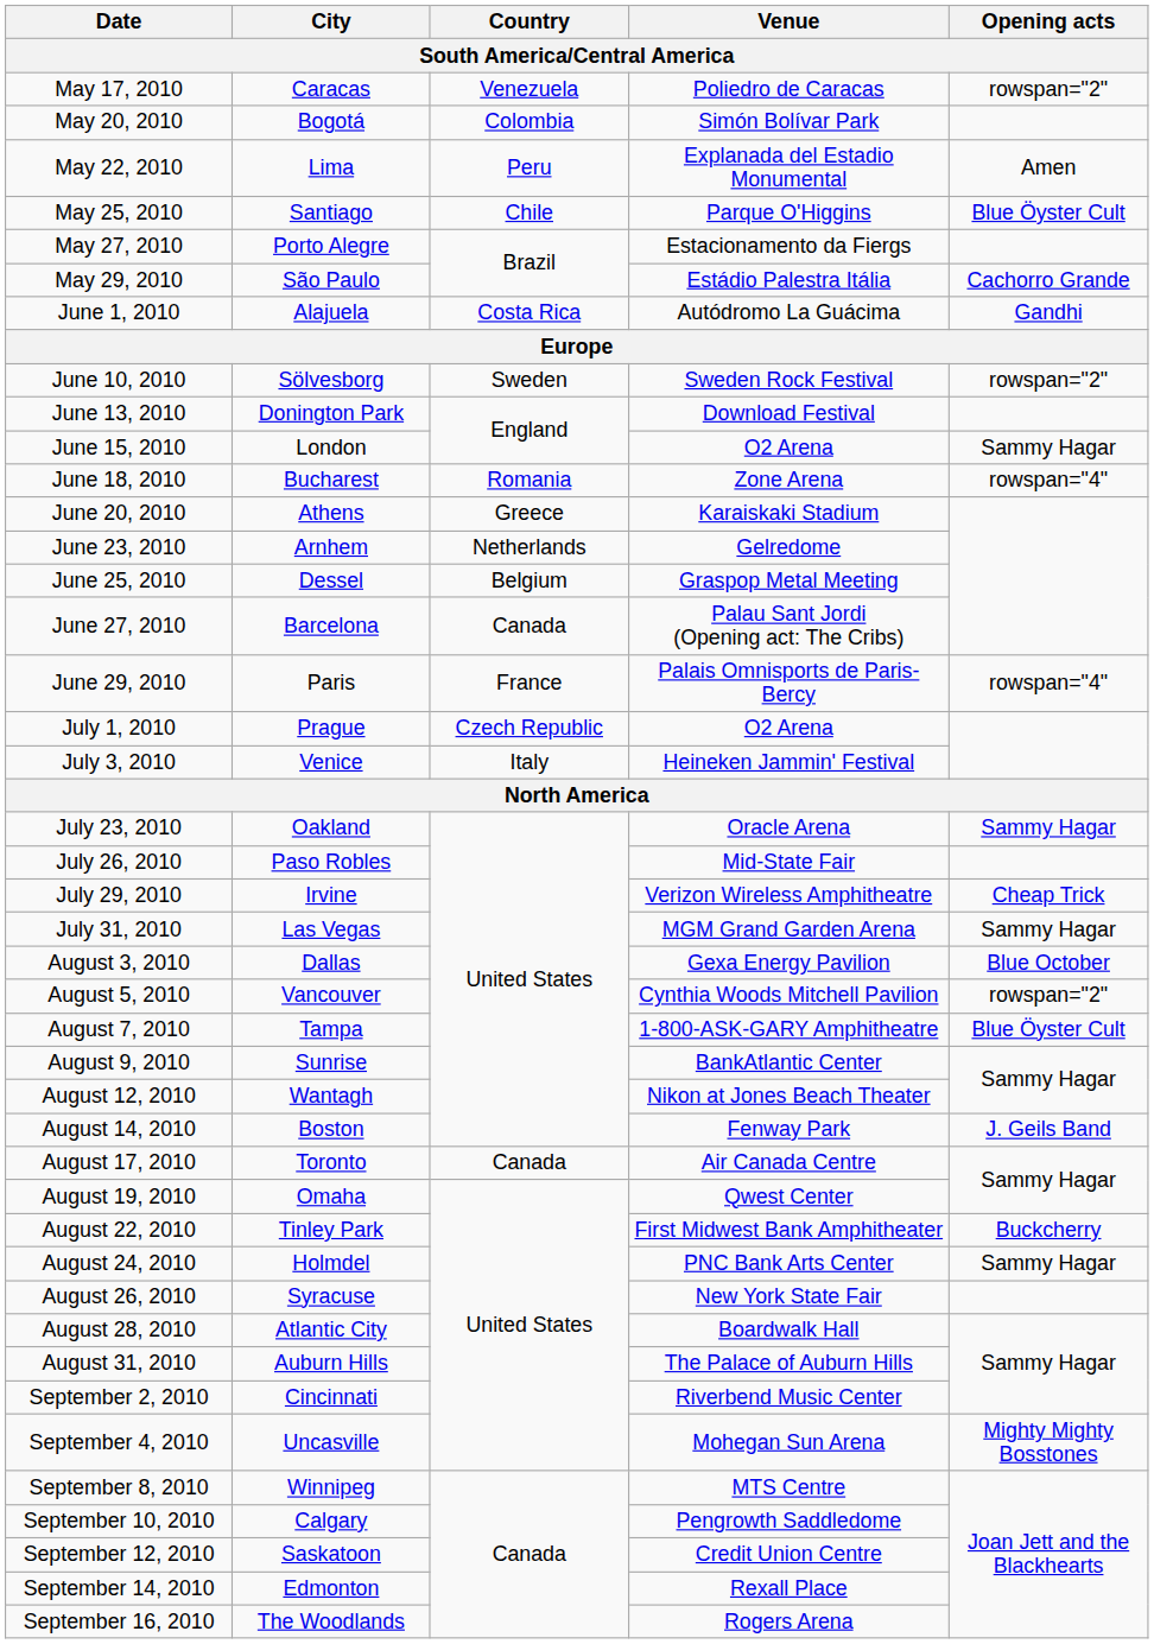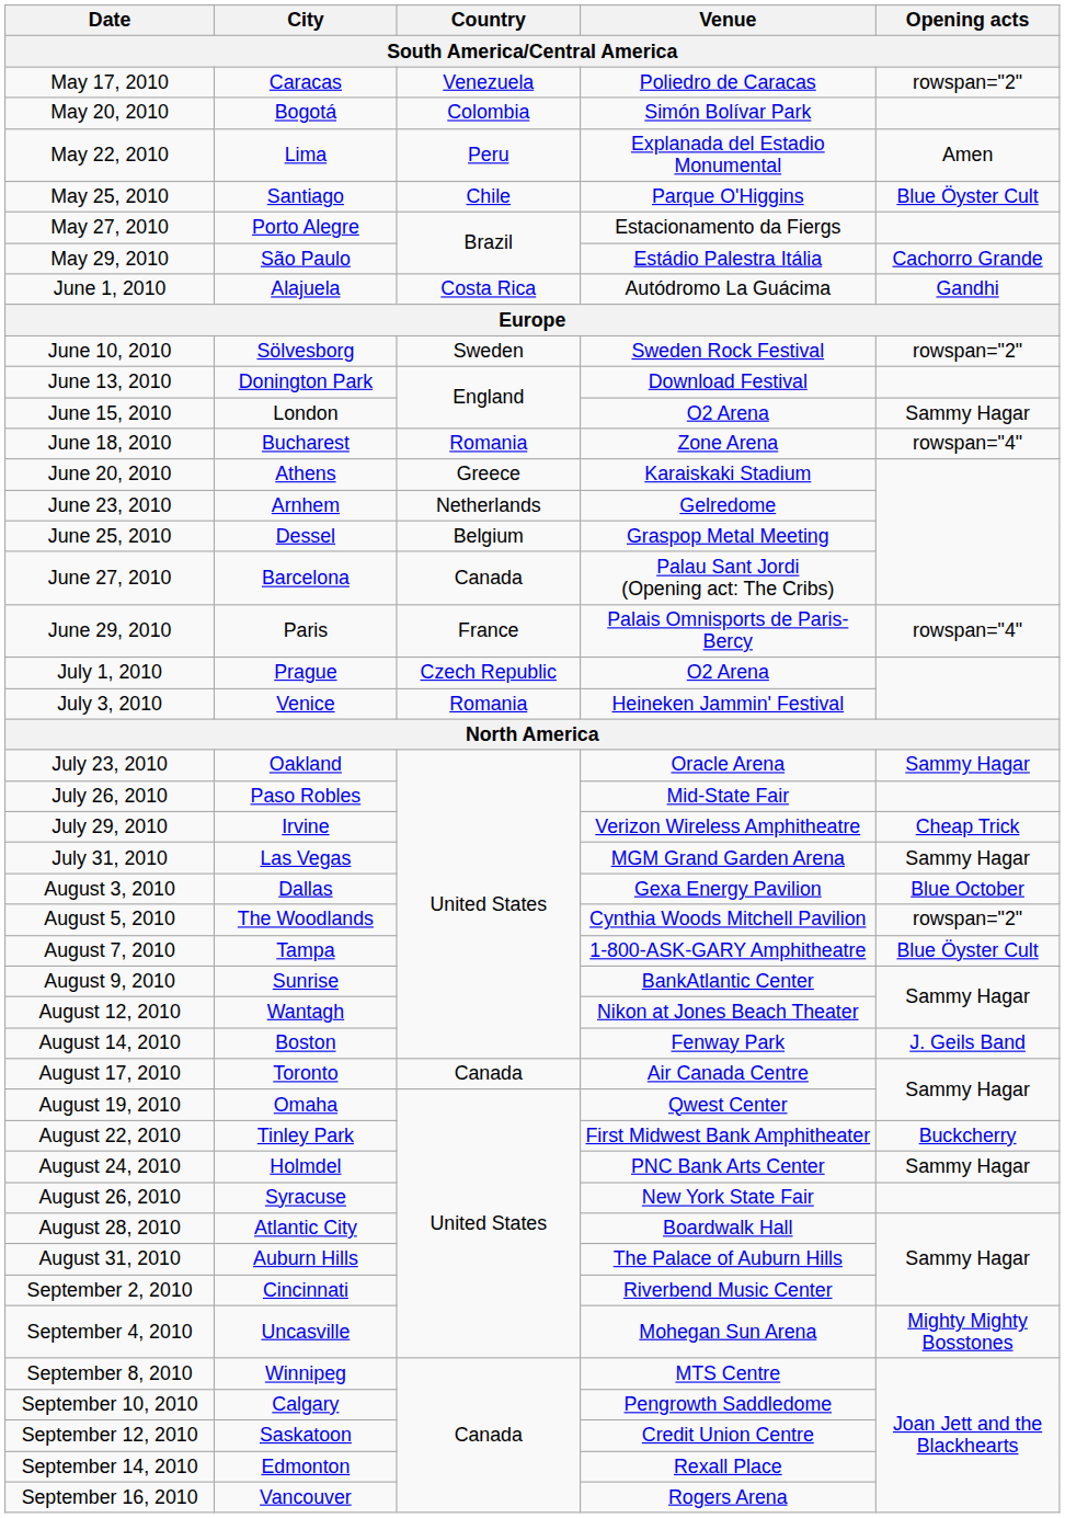July 3, 2010 | Country: Italy -> Romania
August 5, 2010 | City: Vancouver -> The Woodlands
September 16, 2010 | City: The Woodlands -> Vancouver
